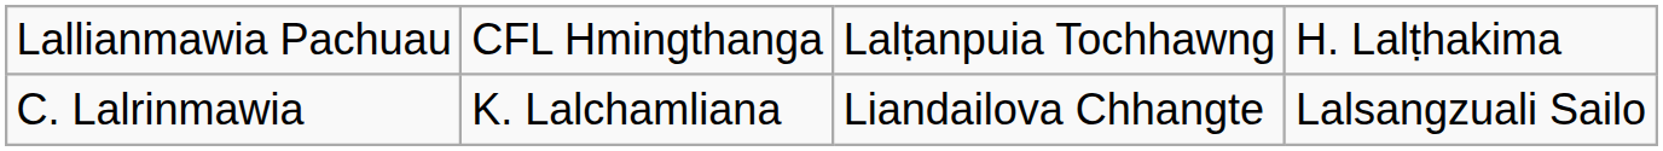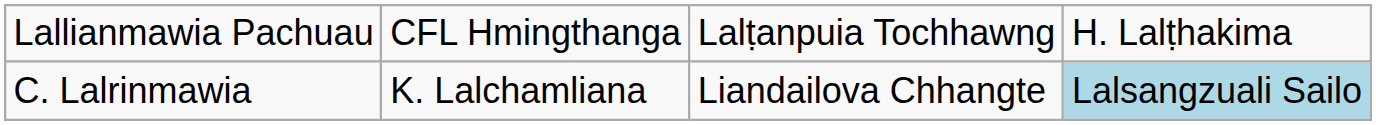C. Lalrinmawia | column 4: no background -> lightblue background
